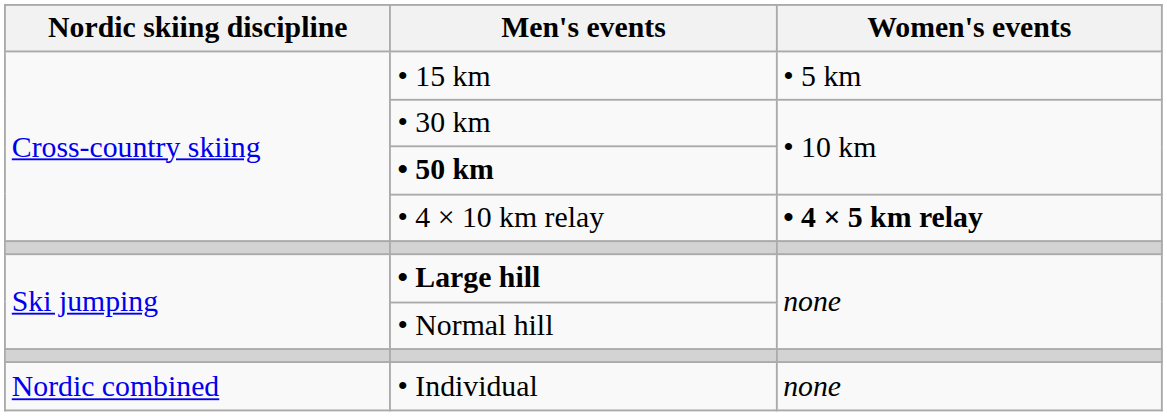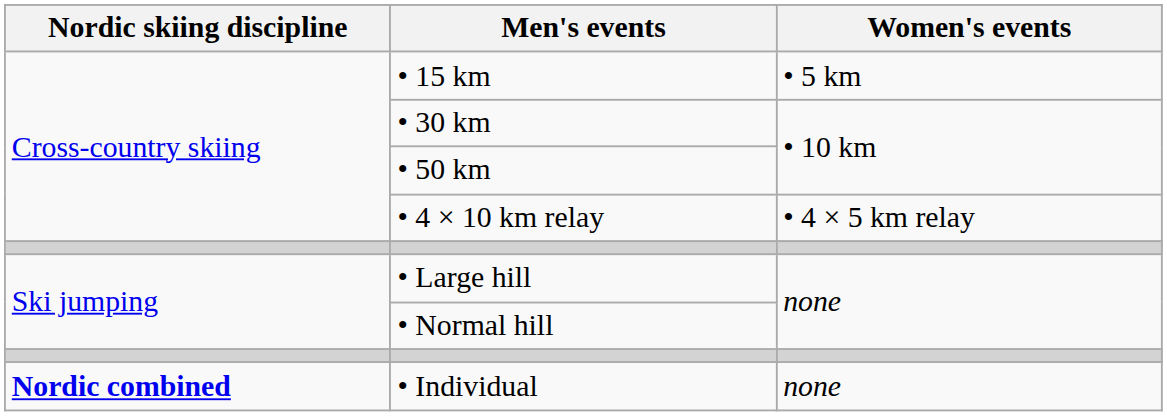• 50 km | Men's events: bold -> normal
• 4 × 10 km relay | Women's events: bold -> normal
• Large hill | Men's events: bold -> normal
• Individual | Nordic skiing discipline: normal -> bold
